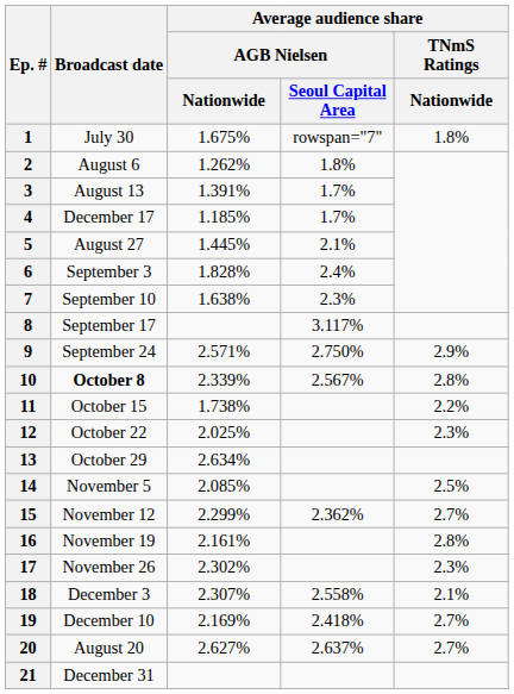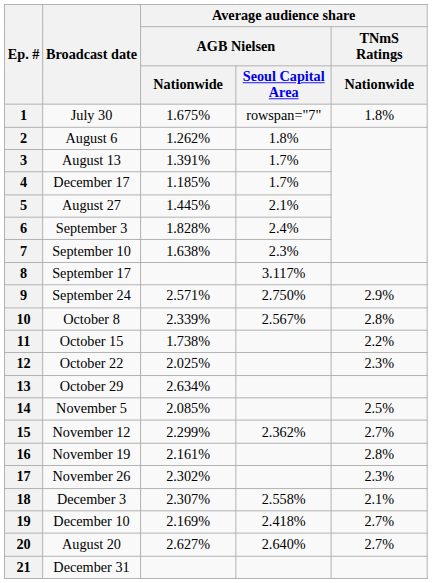10 | Broadcast date: bold -> normal
20 | Average audience share / AGB Nielsen / Seoul Capital Area: 2.637% -> 2.640%
